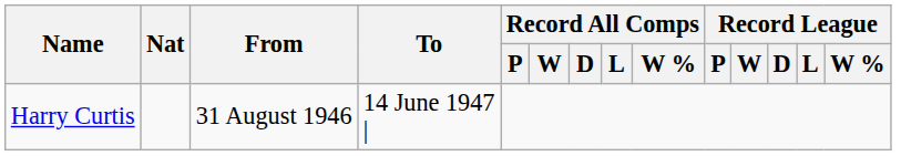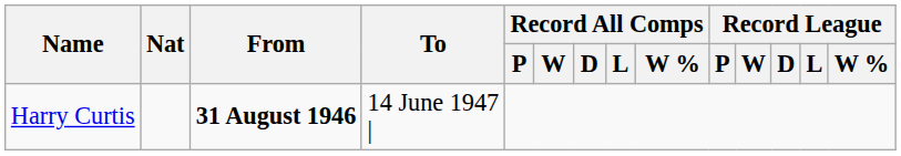Harry Curtis | From: normal -> bold
